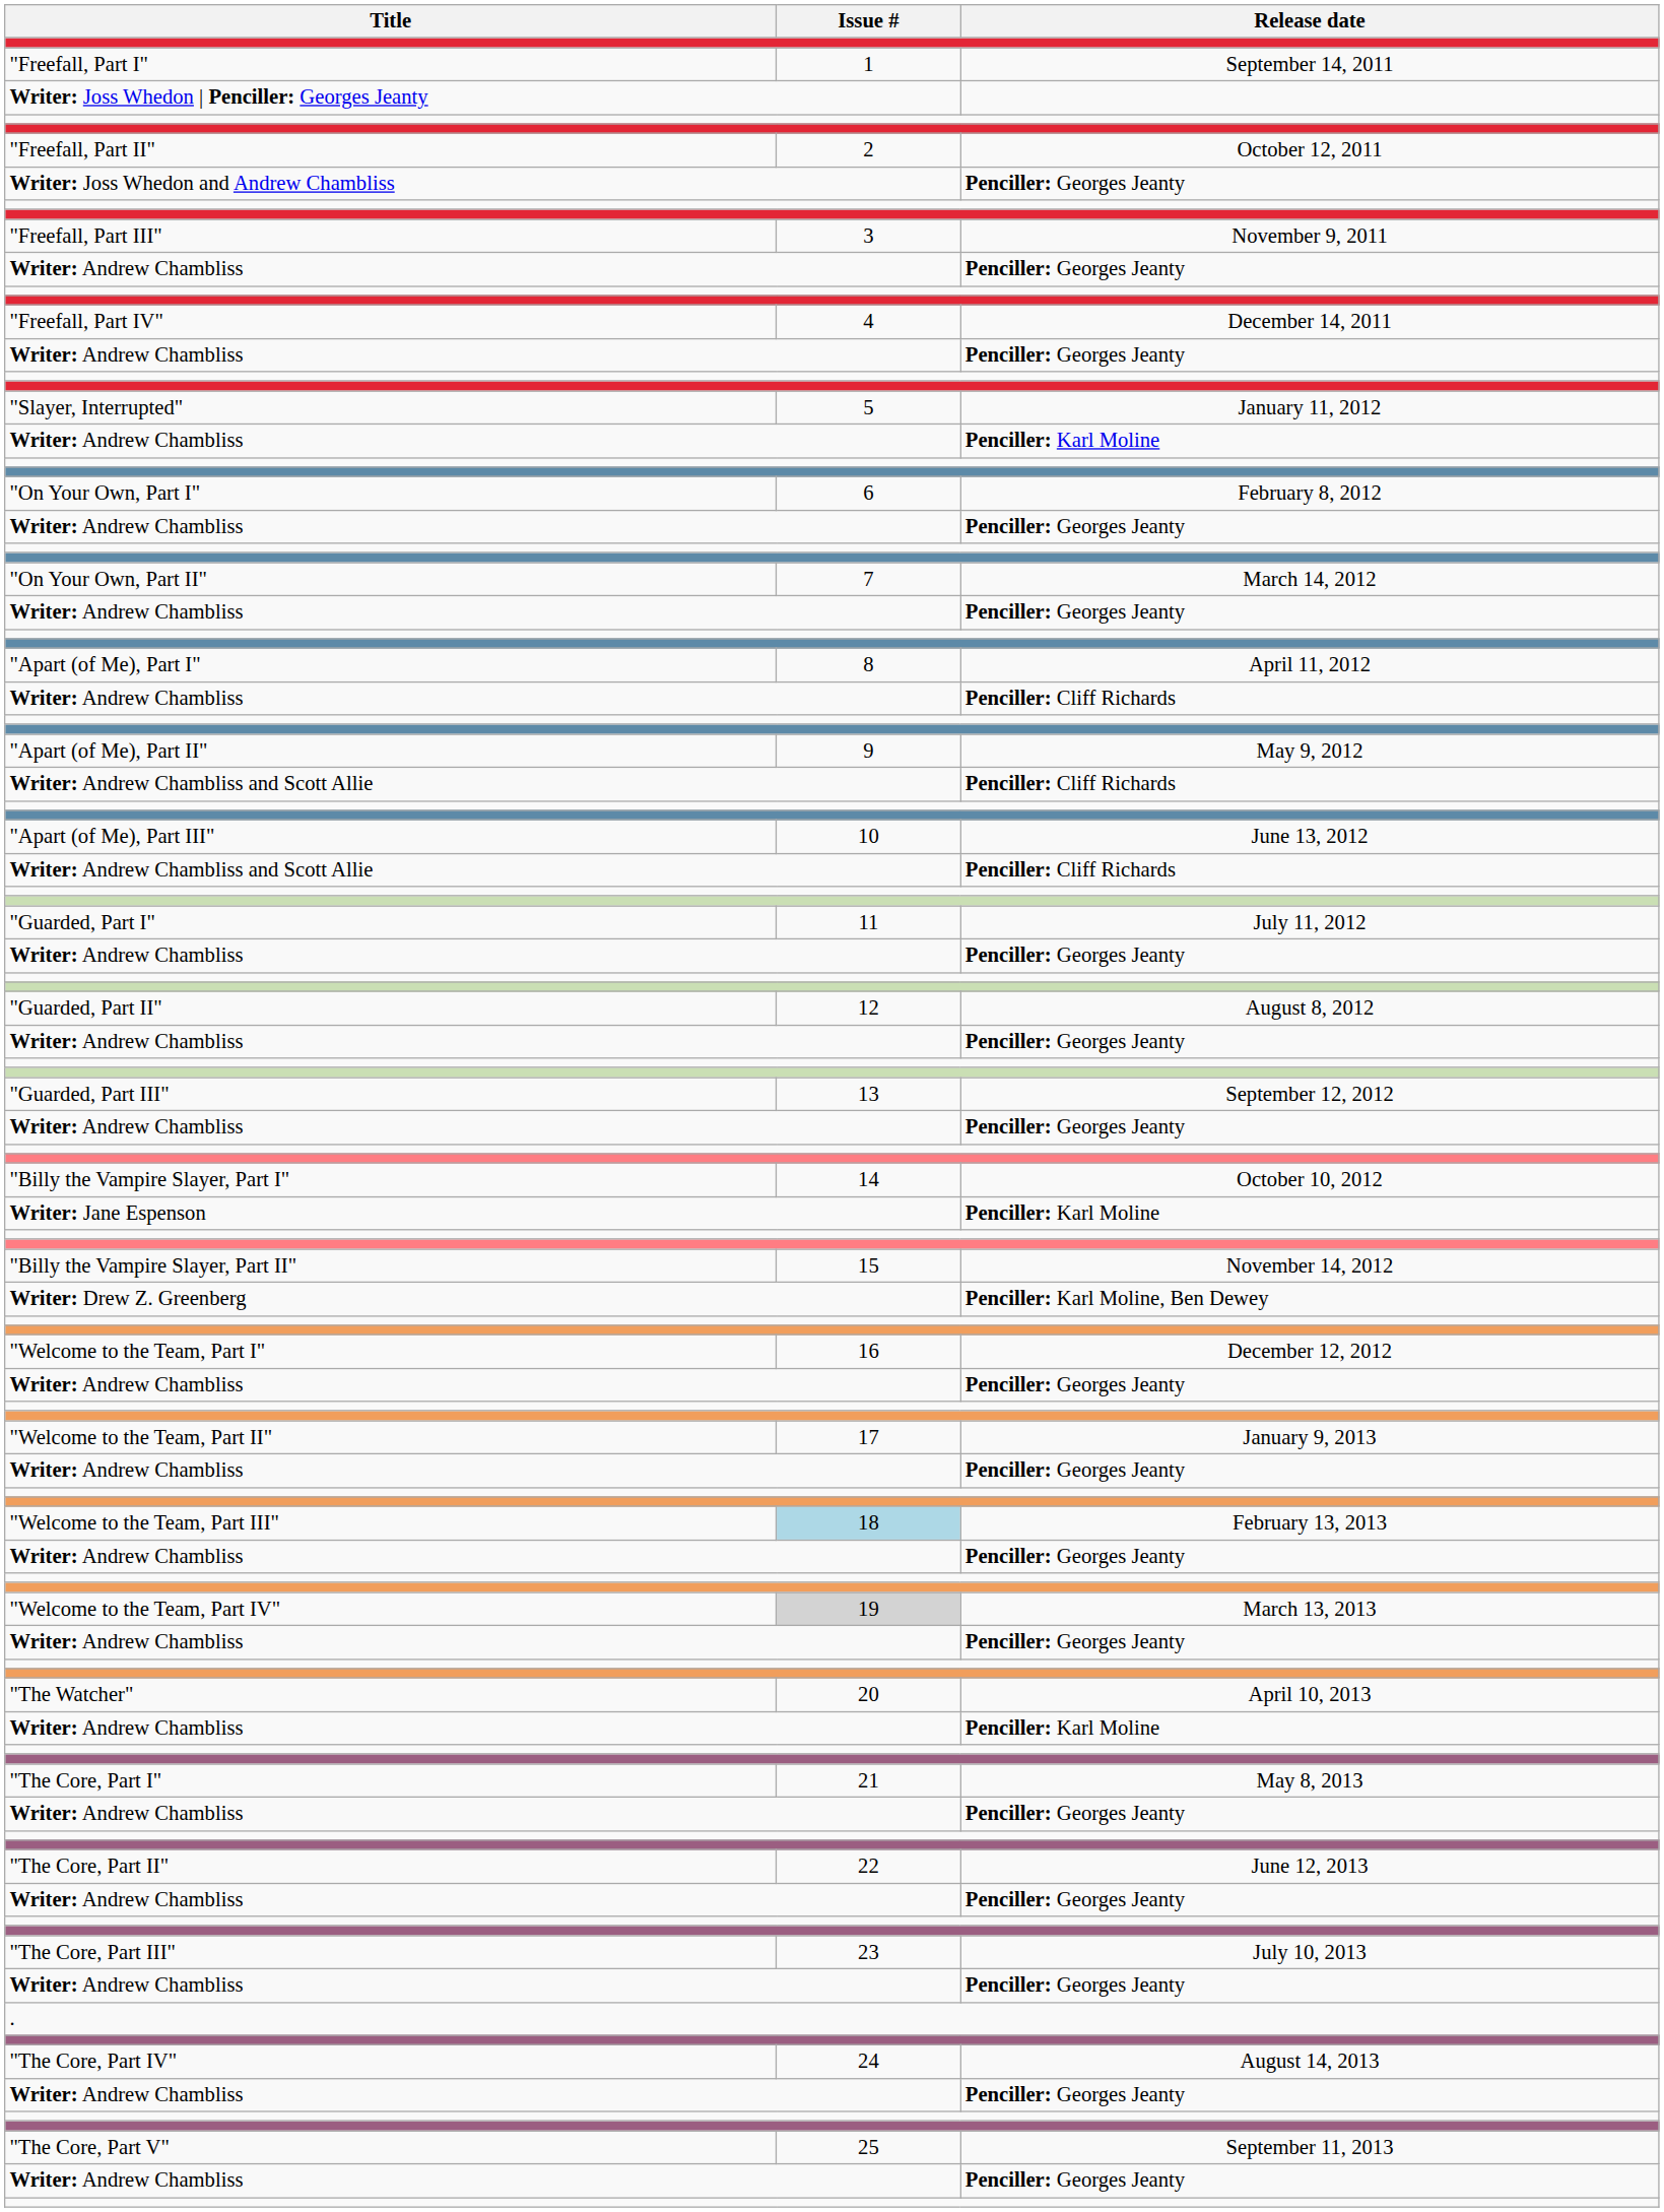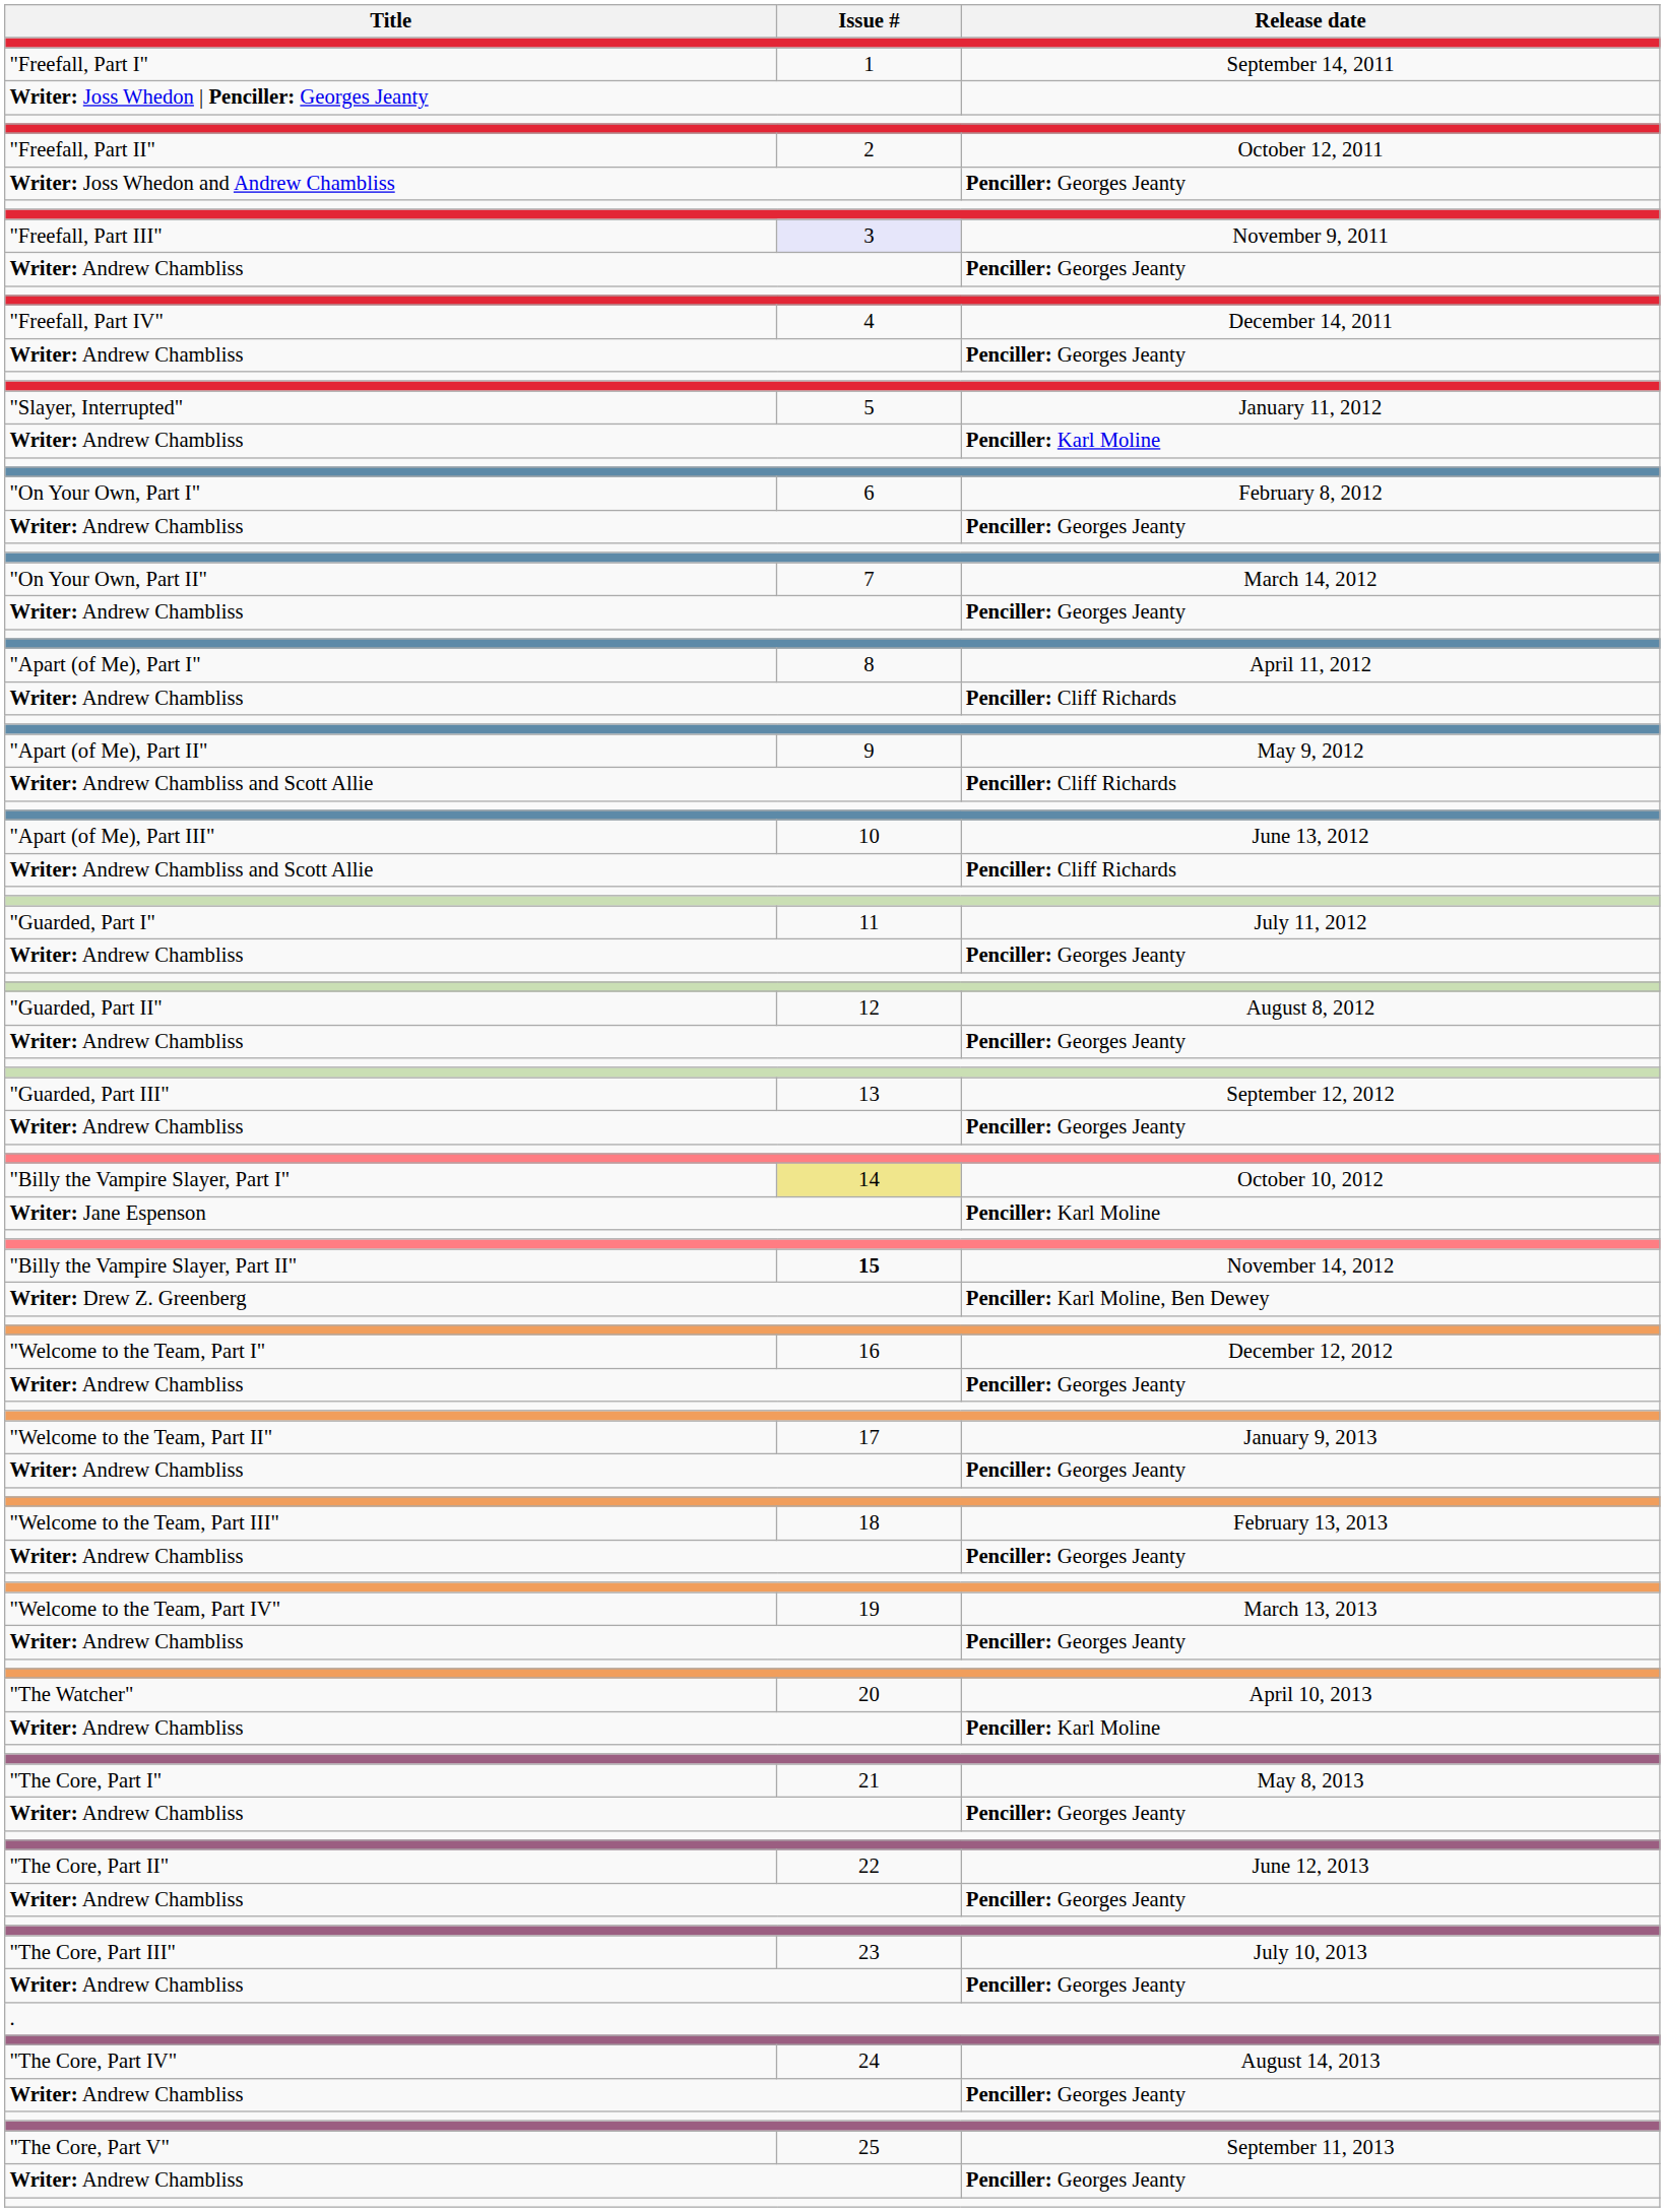"Freefall, Part III" | Issue #: no background -> lavender background
"Billy the Vampire Slayer, Part I" | Issue #: no background -> khaki background
"Billy the Vampire Slayer, Part II" | Issue #: normal -> bold
"Welcome to the Team, Part III" | Issue #: lightblue background -> no background
"Welcome to the Team, Part IV" | Issue #: lightgrey background -> no background
